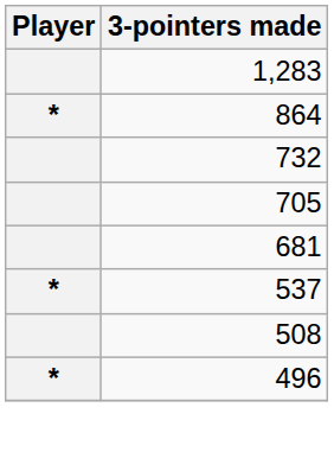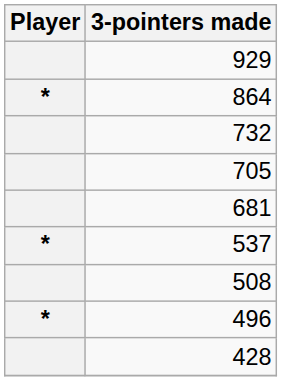- row: 1,283
+ row: 929
+ row: 428
